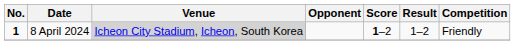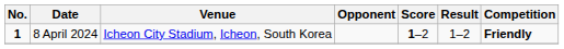8 April 2024 | Venue: lightgrey background -> no background
8 April 2024 | Competition: normal -> bold
